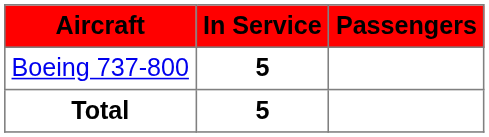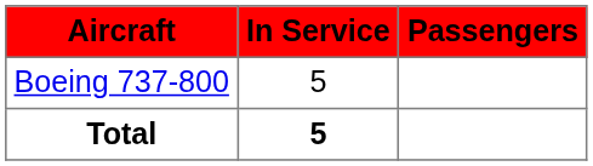Boeing 737-800 | In Service: bold -> normal
